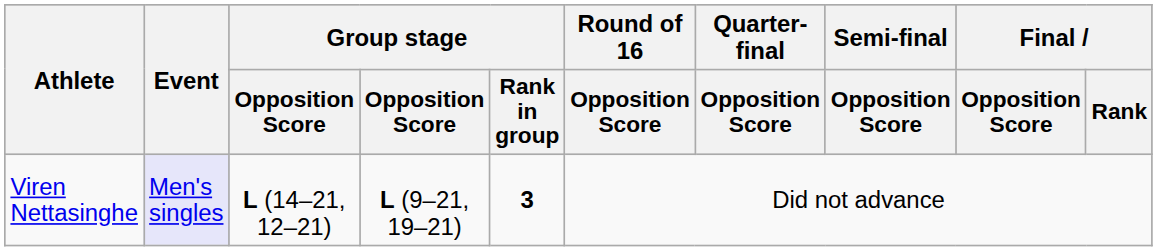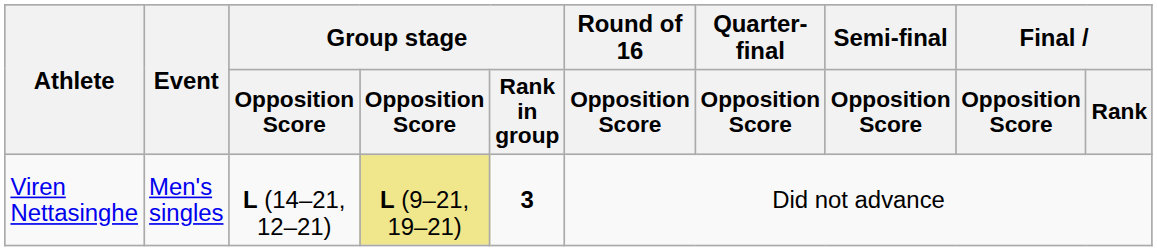Viren Nettasinghe | Event: lavender background -> no background
Viren Nettasinghe | column 4: no background -> khaki background
